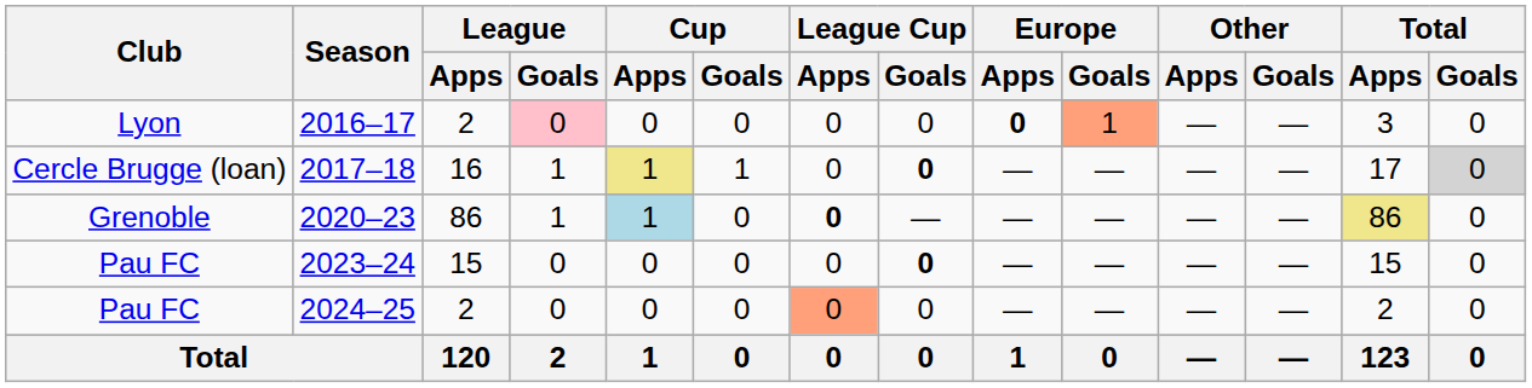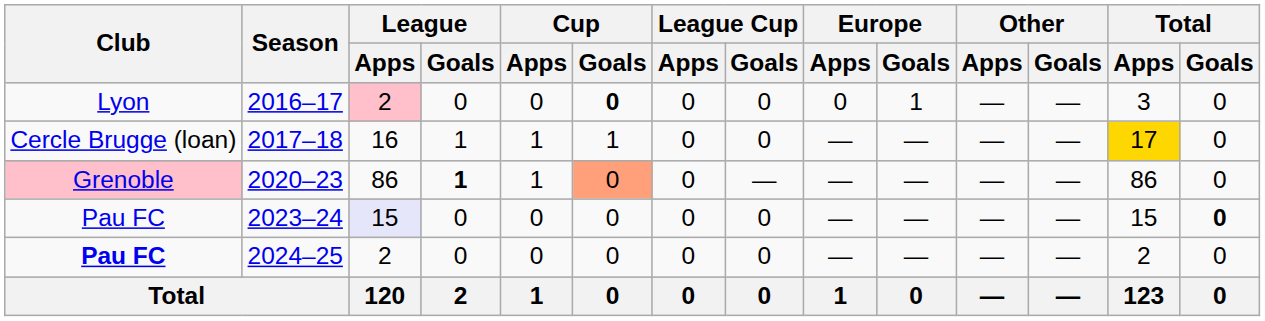2016–17 | League / Apps: no background -> pink background
2016–17 | League / Goals: pink background -> no background
2016–17 | Cup / Goals: normal -> bold
2016–17 | Europe / Apps: bold -> normal
2016–17 | Europe / Goals: lightsalmon background -> no background
2017–18 | Cup / Apps: khaki background -> no background
2017–18 | League Cup / Goals: bold -> normal
2017–18 | Total / Apps: no background -> gold background
2017–18 | Total / Goals: lightgrey background -> no background
2020–23 | Club: no background -> pink background
2020–23 | League / Goals: normal -> bold
2020–23 | Cup / Apps: lightblue background -> no background
2020–23 | Cup / Goals: no background -> lightsalmon background
2020–23 | League Cup / Apps: bold -> normal
2020–23 | Total / Apps: khaki background -> no background
2023–24 | League / Apps: no background -> lavender background
2023–24 | League Cup / Goals: bold -> normal
2023–24 | Total / Goals: normal -> bold
2024–25 | Club: normal -> bold
2024–25 | League Cup / Apps: lightsalmon background -> no background
